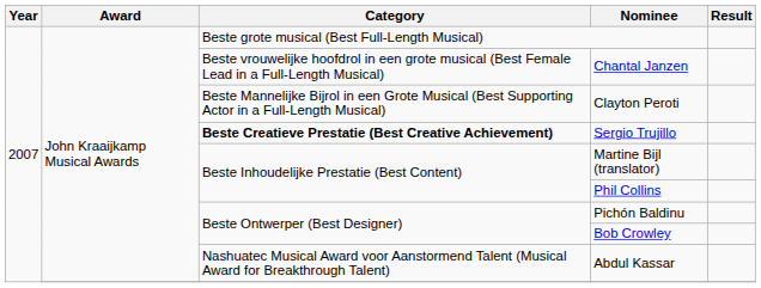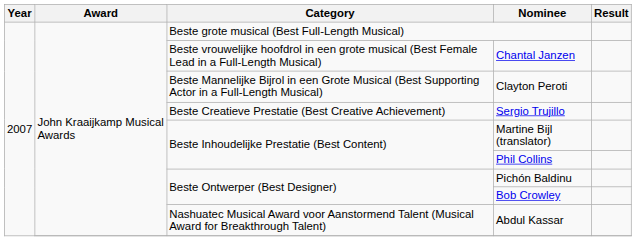Sergio Trujillo | Category: bold -> normal
